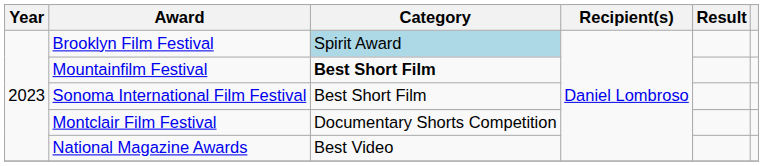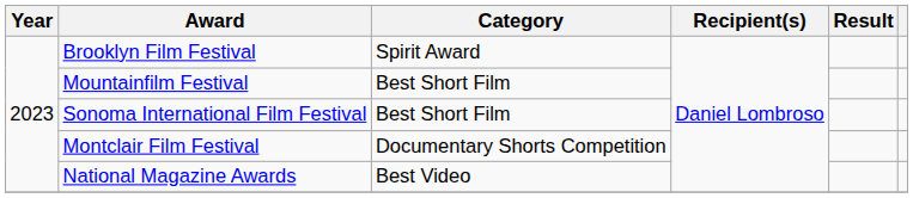Brooklyn Film Festival | Category: lightblue background -> no background
Mountainfilm Festival | Category: bold -> normal
